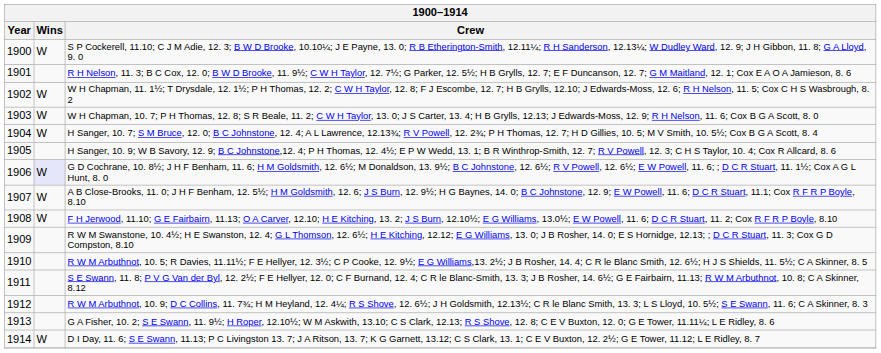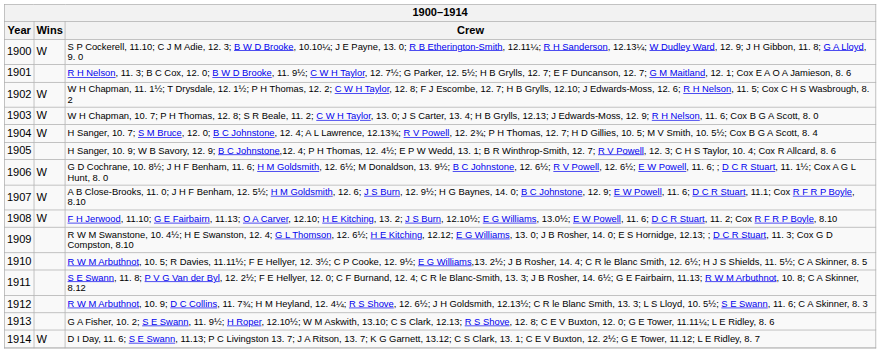row 9 | Wins: lavender background -> no background
